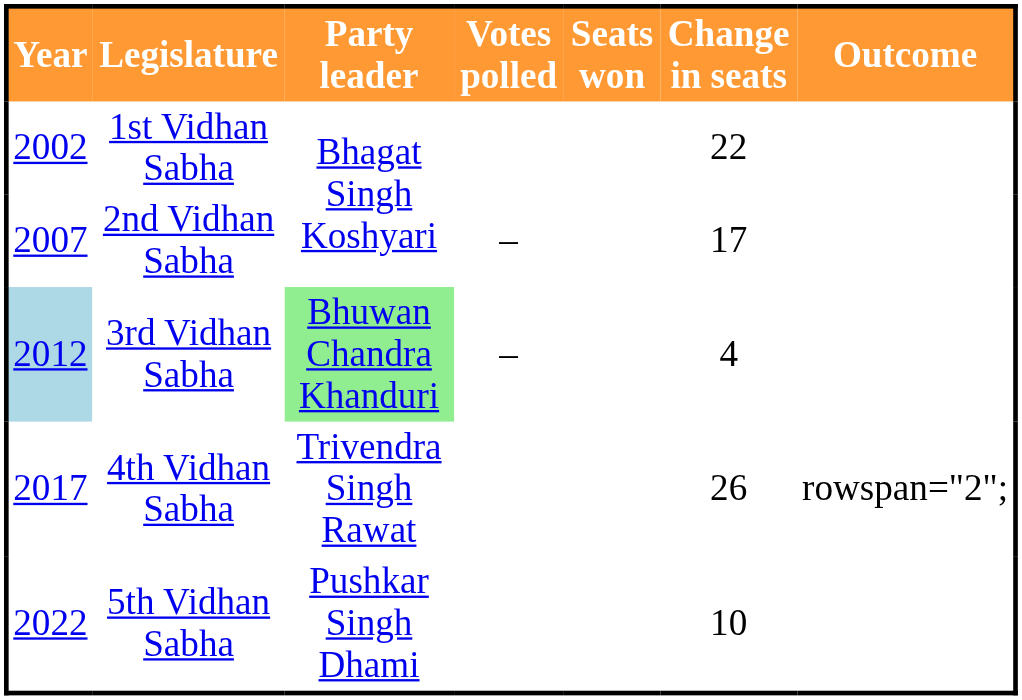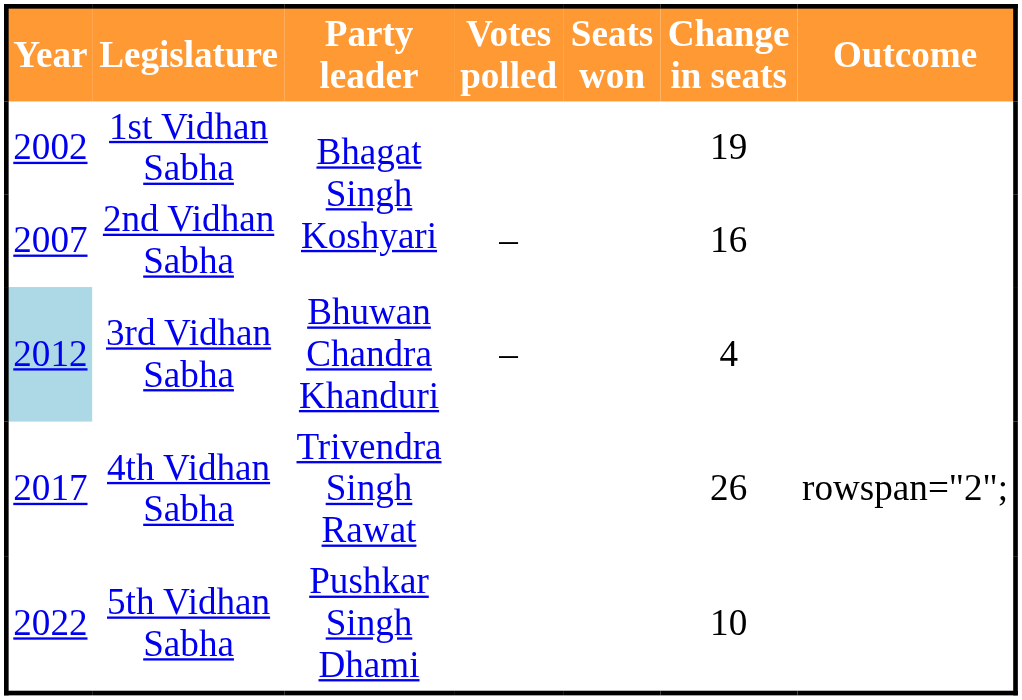1st Vidhan Sabha | Change in seats: 22 -> 19
2nd Vidhan Sabha | Change in seats: 17 -> 16
3rd Vidhan Sabha | Party leader: lightgreen background -> no background
